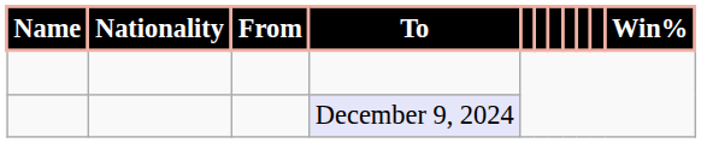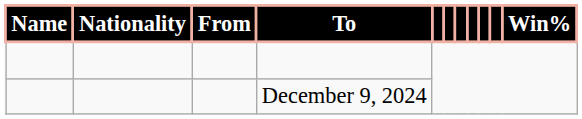December 9, 2024 | To: lavender background -> no background
